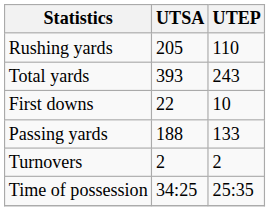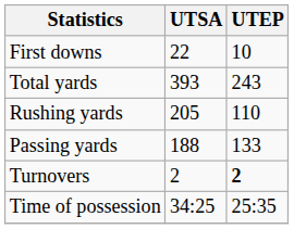rows swapped: First downs <-> Rushing yards
Turnovers | UTEP: normal -> bold
